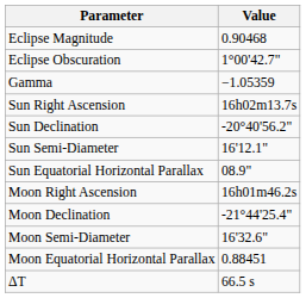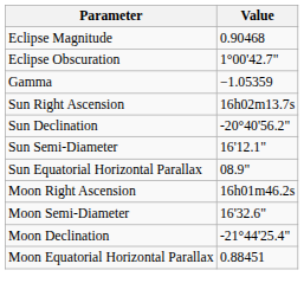rows swapped: Moon Declination <-> Moon Semi-Diameter
- row: ΔT | 66.5 s
